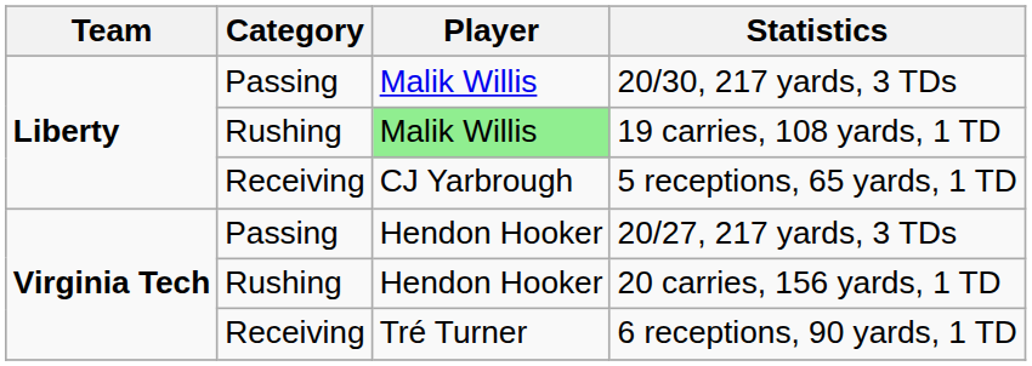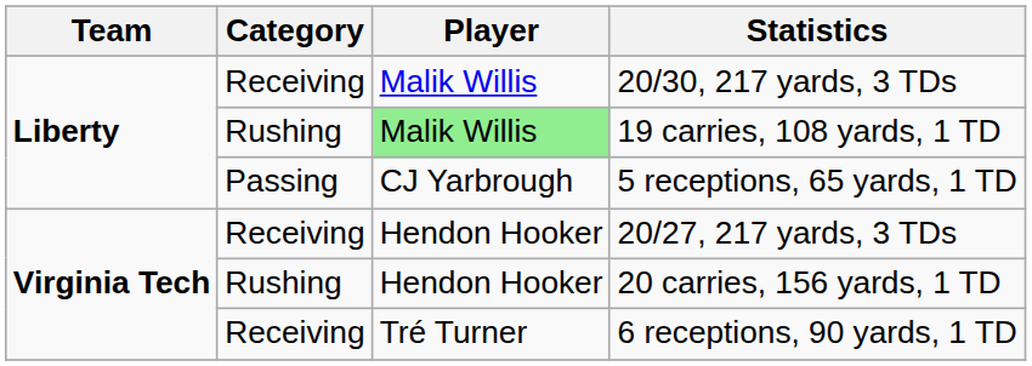20/30, 217 yards, 3 TDs | Category: Passing -> Receiving
5 receptions, 65 yards, 1 TD | Category: Receiving -> Passing
20/27, 217 yards, 3 TDs | Category: Passing -> Receiving
